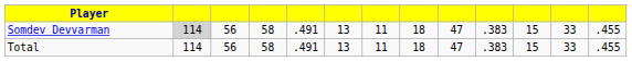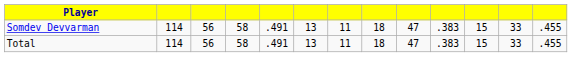Somdev Devvarman | column 2: lightgrey background -> no background
